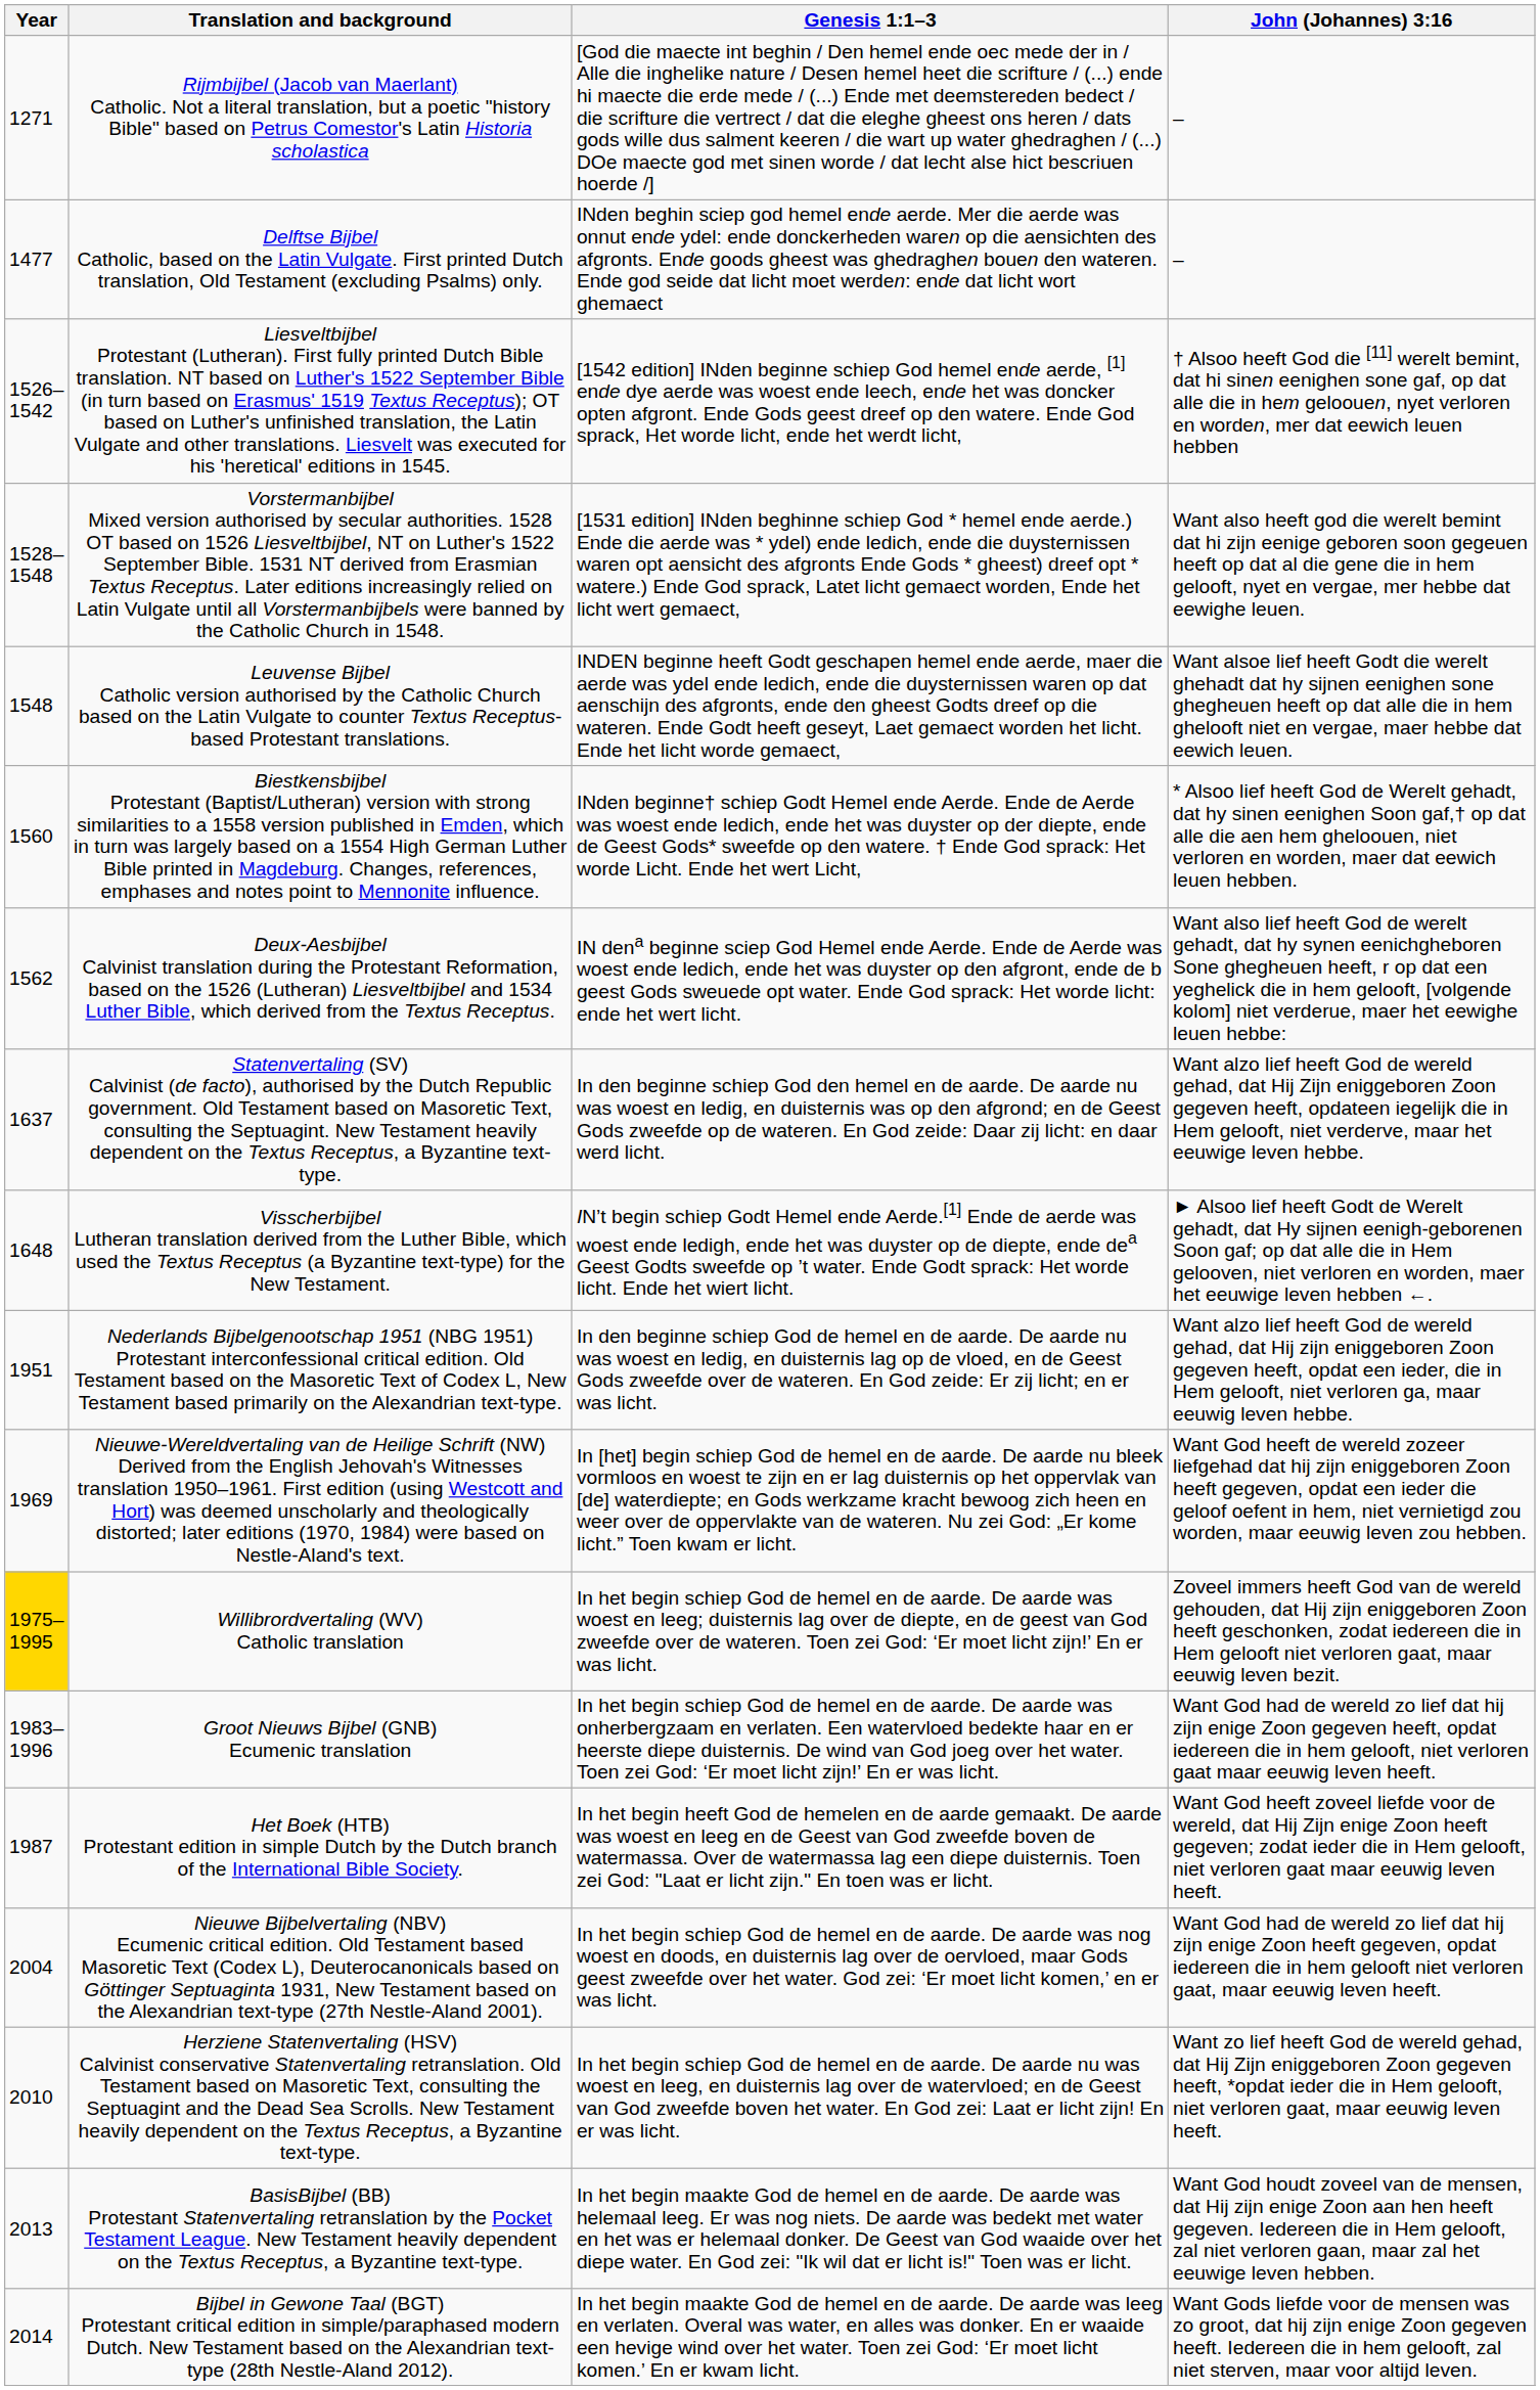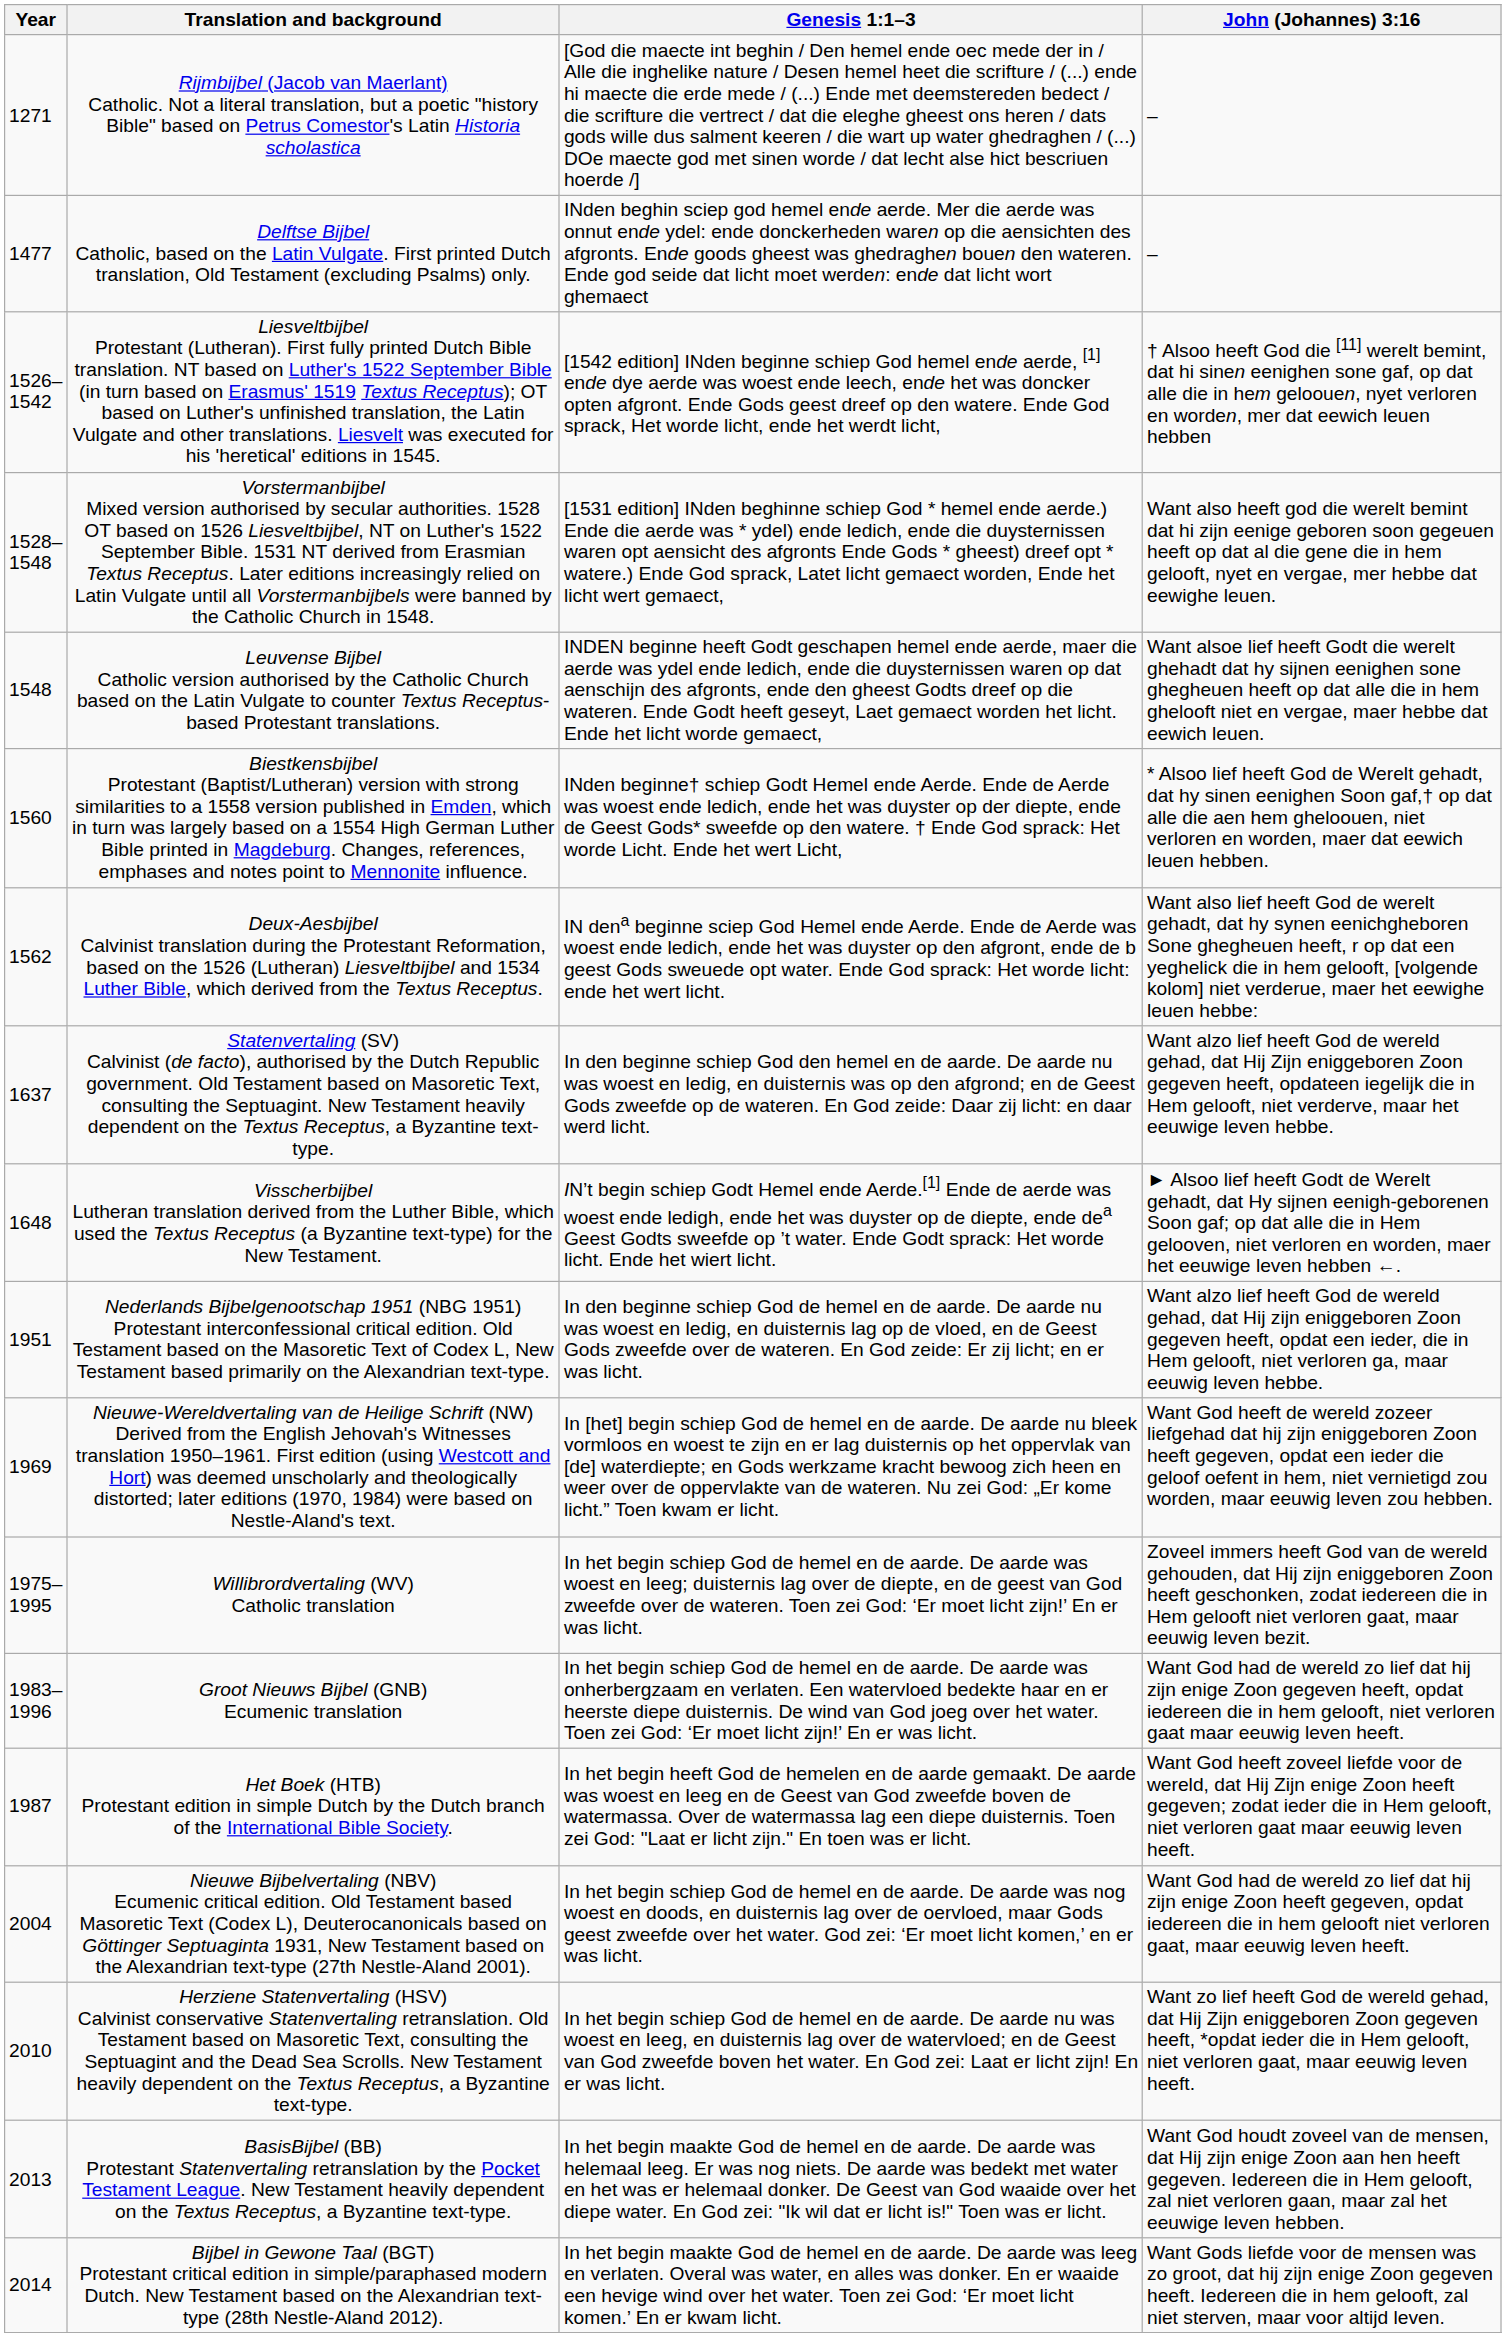Willibrordvertaling (WV) Catholic translation | Year: gold background -> no background
